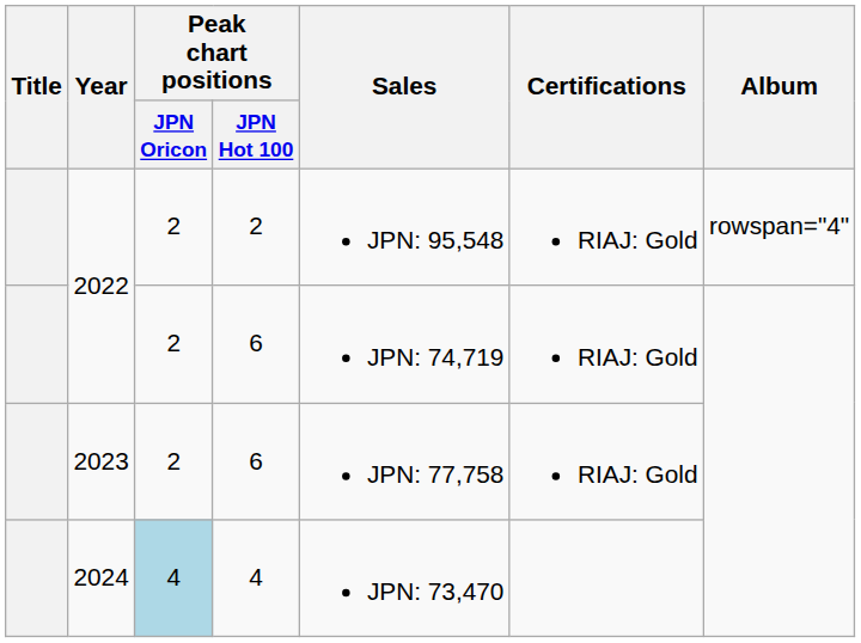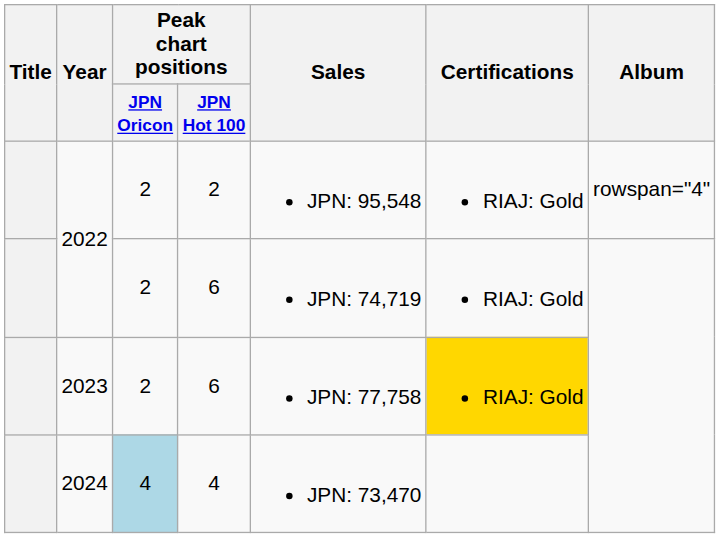2023 | Certifications: no background -> gold background
